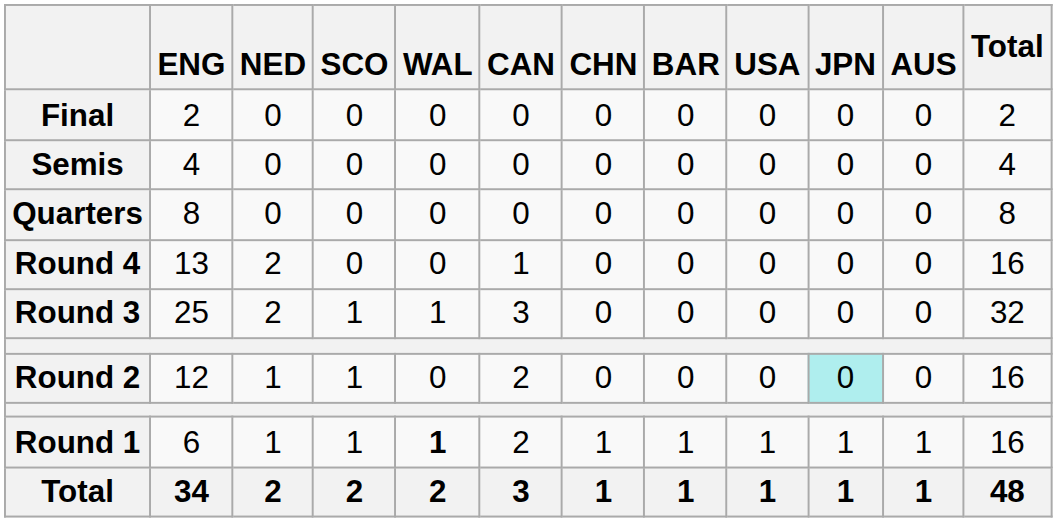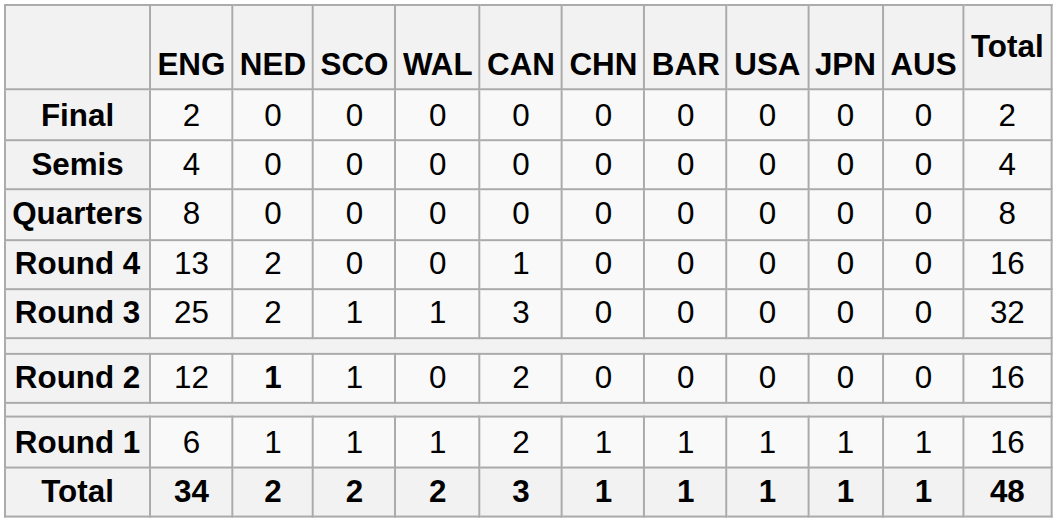Round 2 | NED: normal -> bold
Round 2 | JPN: paleturquoise background -> no background
Round 1 | WAL: bold -> normal
